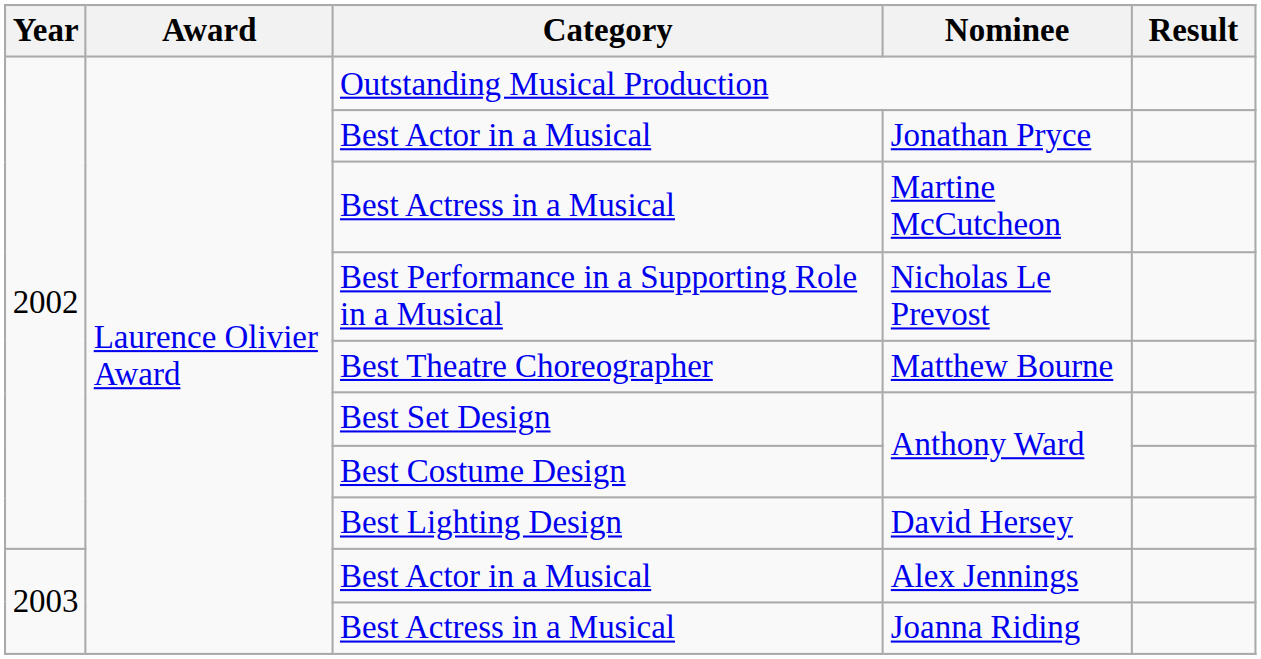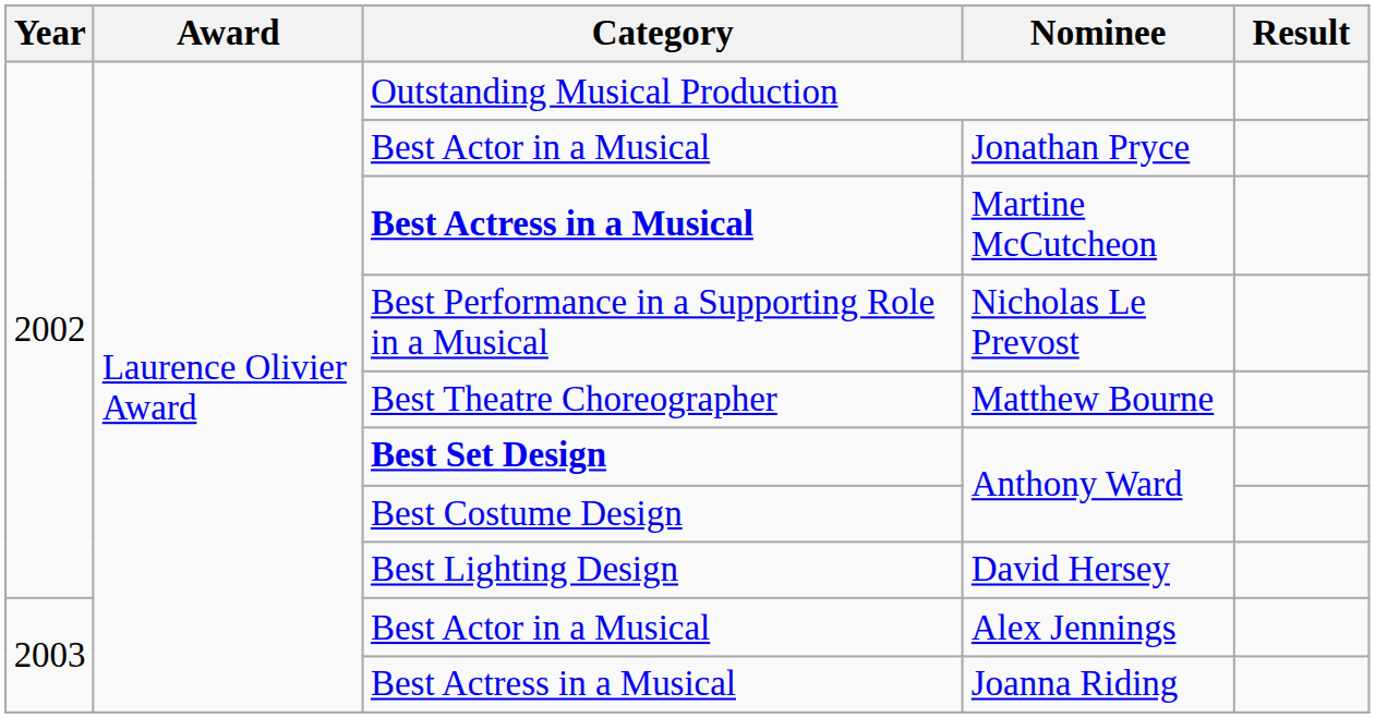Martine McCutcheon | Category: normal -> bold
Best Set Design / Anthony Ward | Category: normal -> bold
